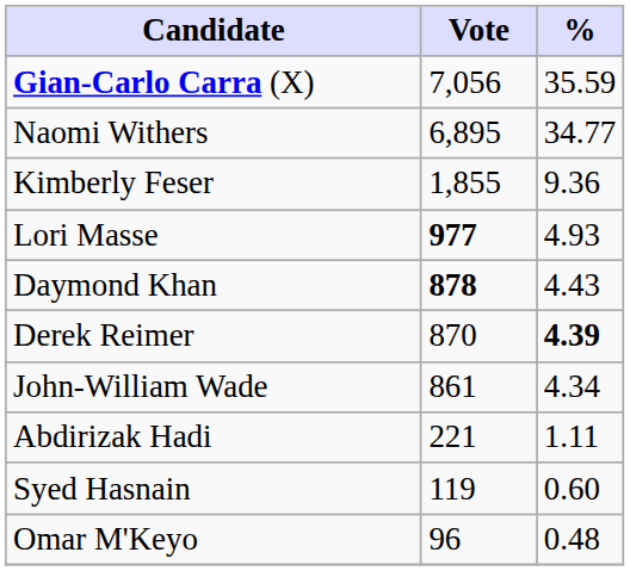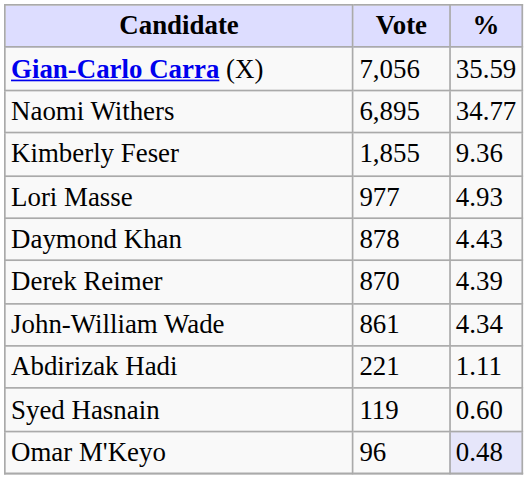Lori Masse | Vote: bold -> normal
Daymond Khan | Vote: bold -> normal
Derek Reimer | %: bold -> normal
Omar M'Keyo | %: no background -> lavender background
